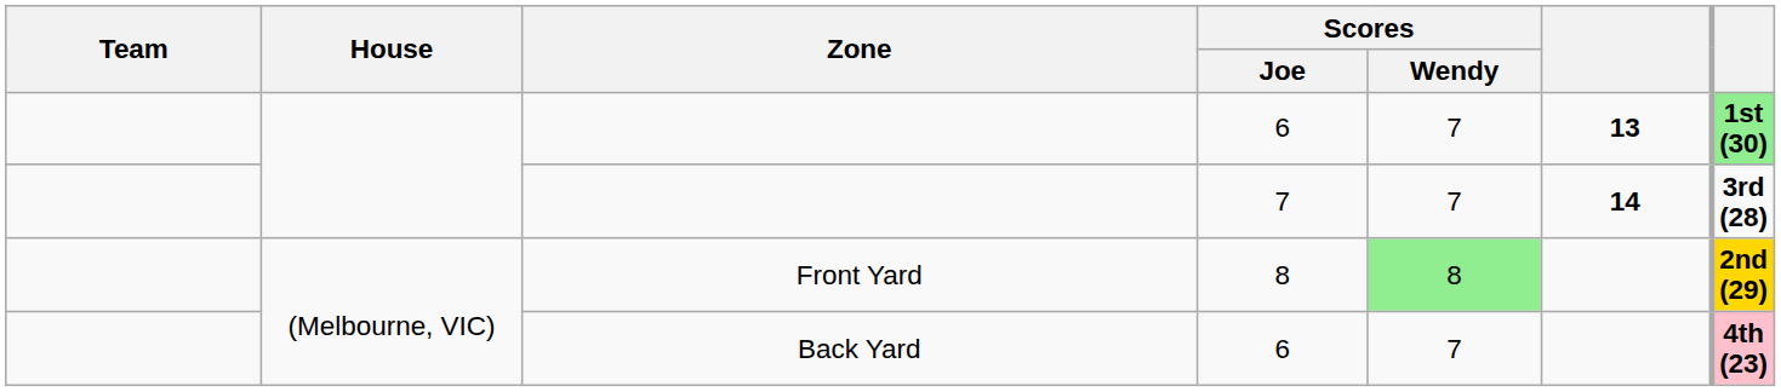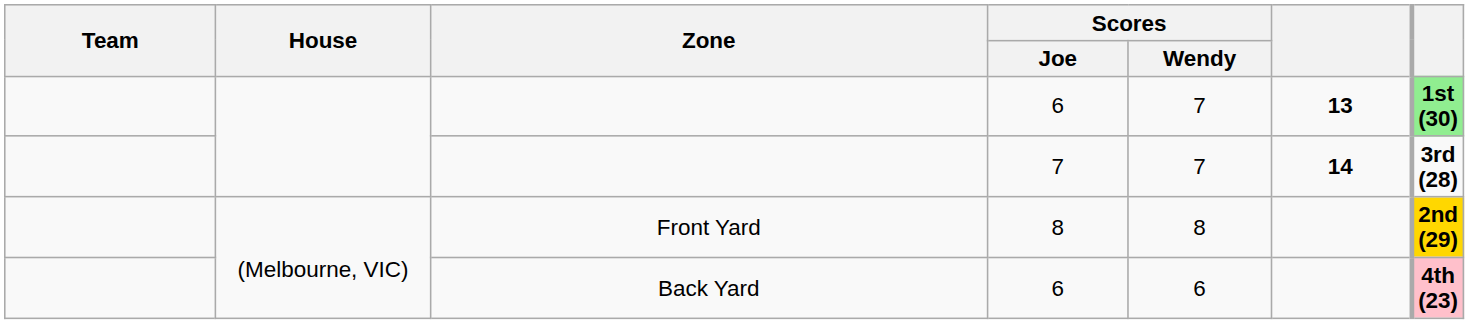Front Yard | Scores / Wendy: lightgreen background -> no background
Back Yard | Scores / Wendy: 7 -> 6
